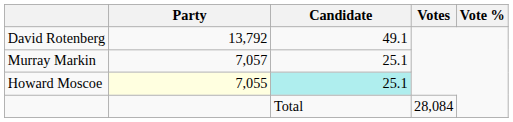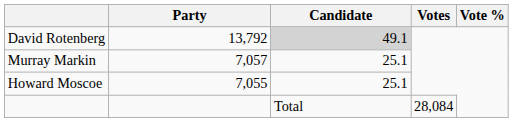David Rotenberg | Candidate: no background -> lightgrey background
Howard Moscoe | Party: lightyellow background -> no background
Howard Moscoe | Candidate: paleturquoise background -> no background
